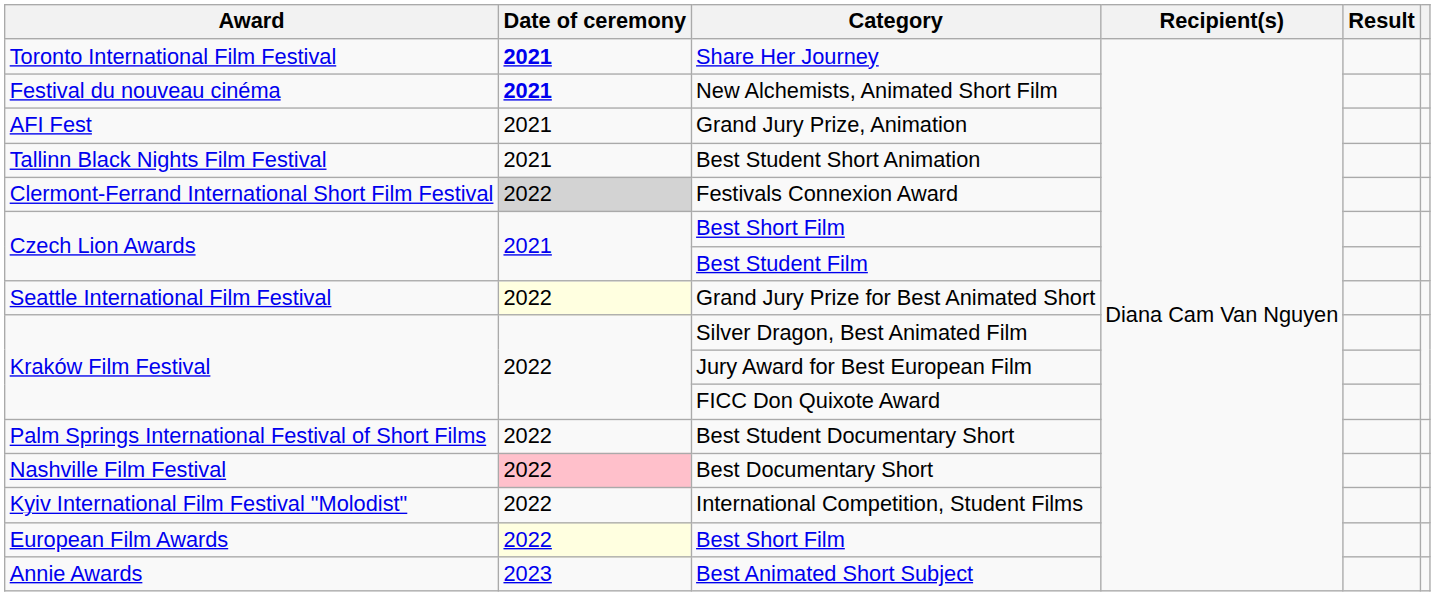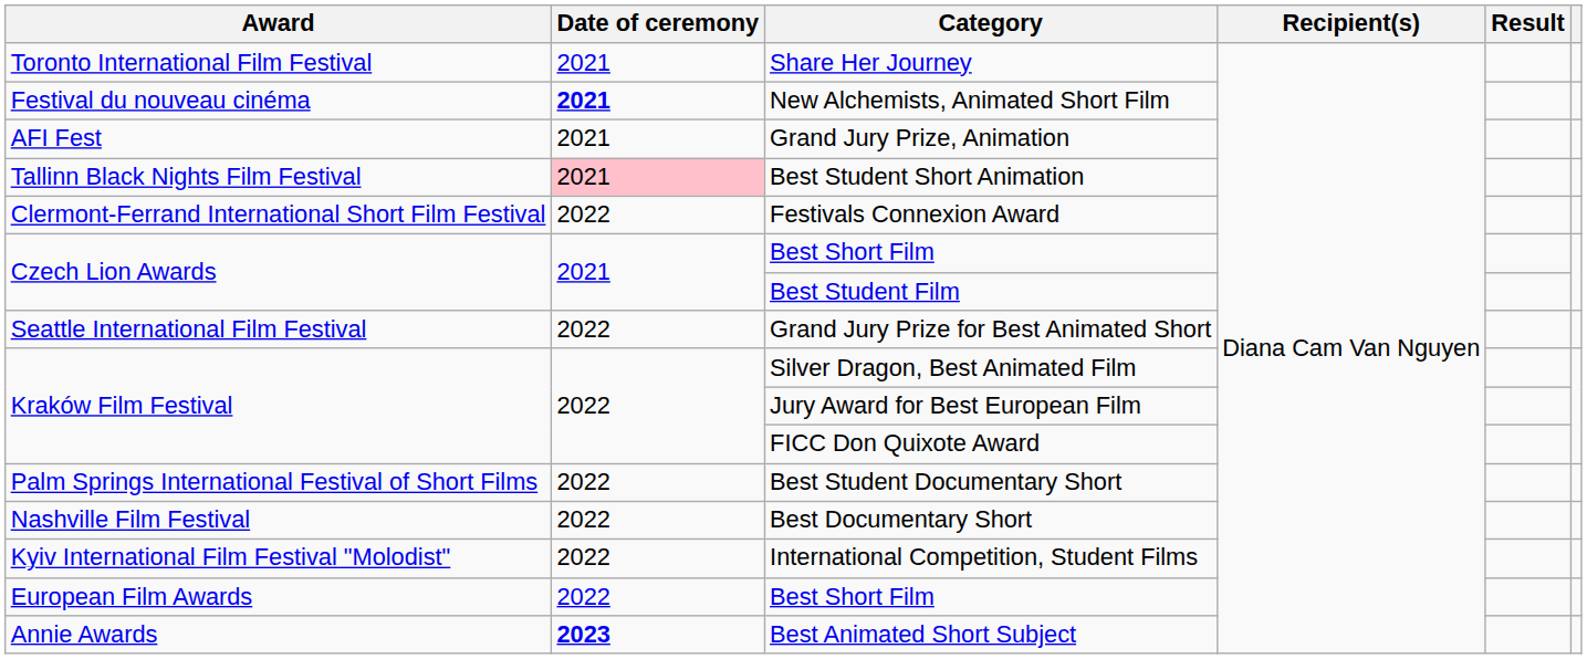Share Her Journey | Date of ceremony: bold -> normal
Best Student Short Animation | Date of ceremony: no background -> pink background
Festivals Connexion Award | Date of ceremony: lightgrey background -> no background
Grand Jury Prize for Best Animated Short | Date of ceremony: lightyellow background -> no background
Best Documentary Short | Date of ceremony: pink background -> no background
European Film Awards / Best Short Film | Date of ceremony: lightyellow background -> no background
Best Animated Short Subject | Date of ceremony: normal -> bold
